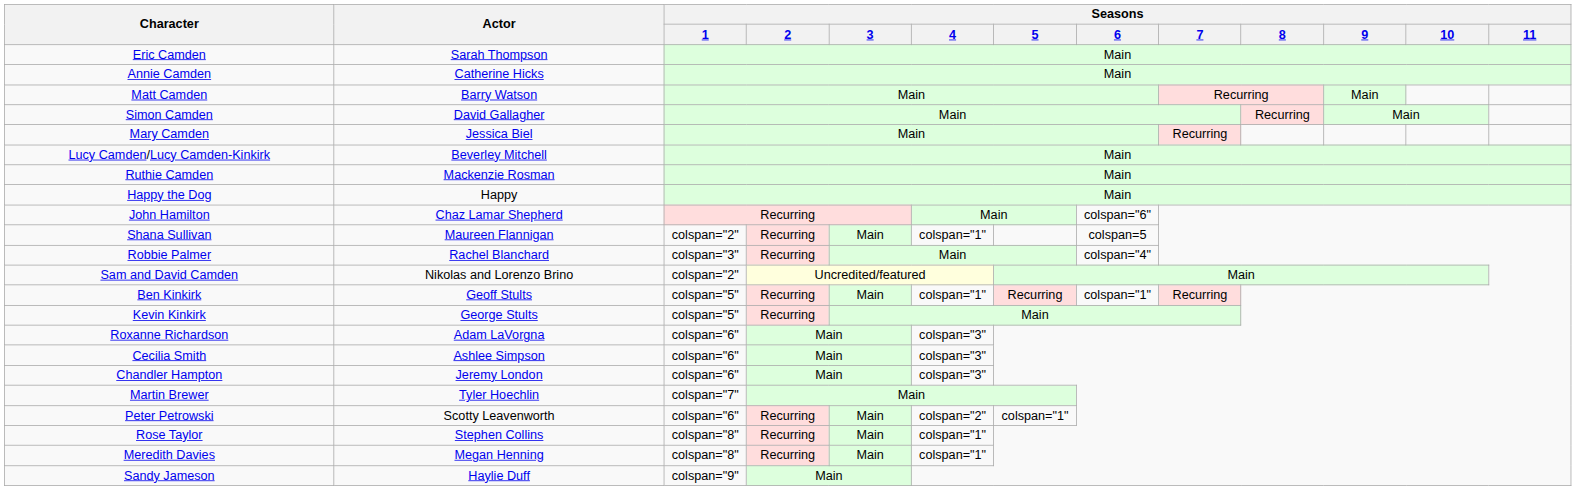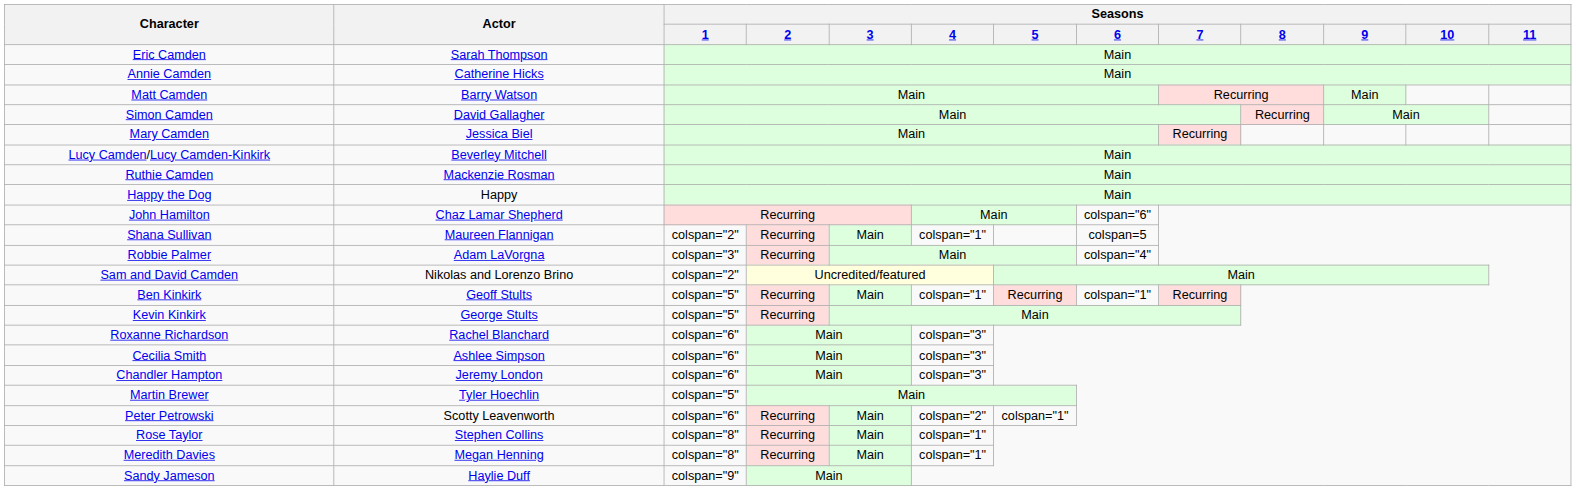Robbie Palmer | Actor: Rachel Blanchard -> Adam LaVorgna
Roxanne Richardson | Actor: Adam LaVorgna -> Rachel Blanchard
Martin Brewer | Seasons / 1: colspan="7" -> colspan="5"
